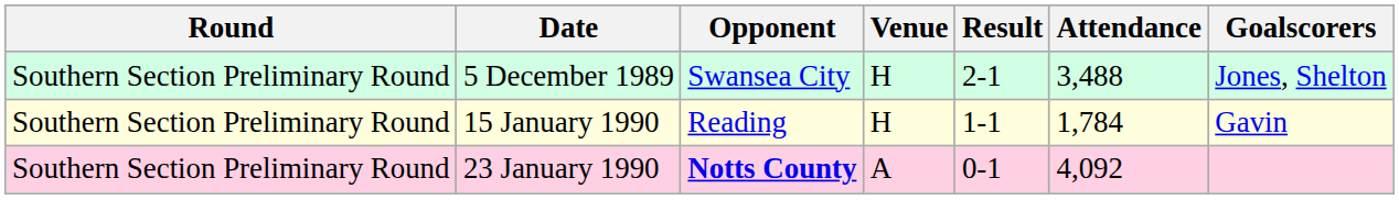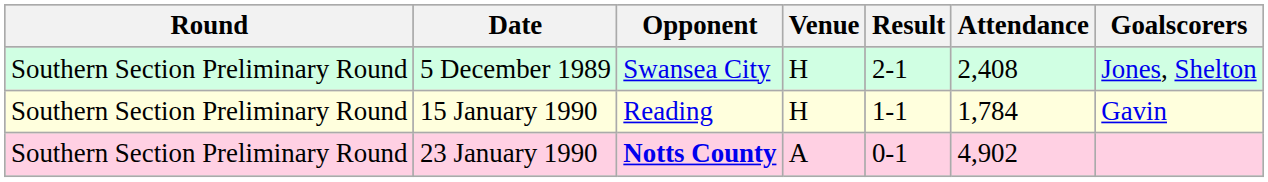5 December 1989 | Attendance: 3,488 -> 2,408
23 January 1990 | Attendance: 4,092 -> 4,902
